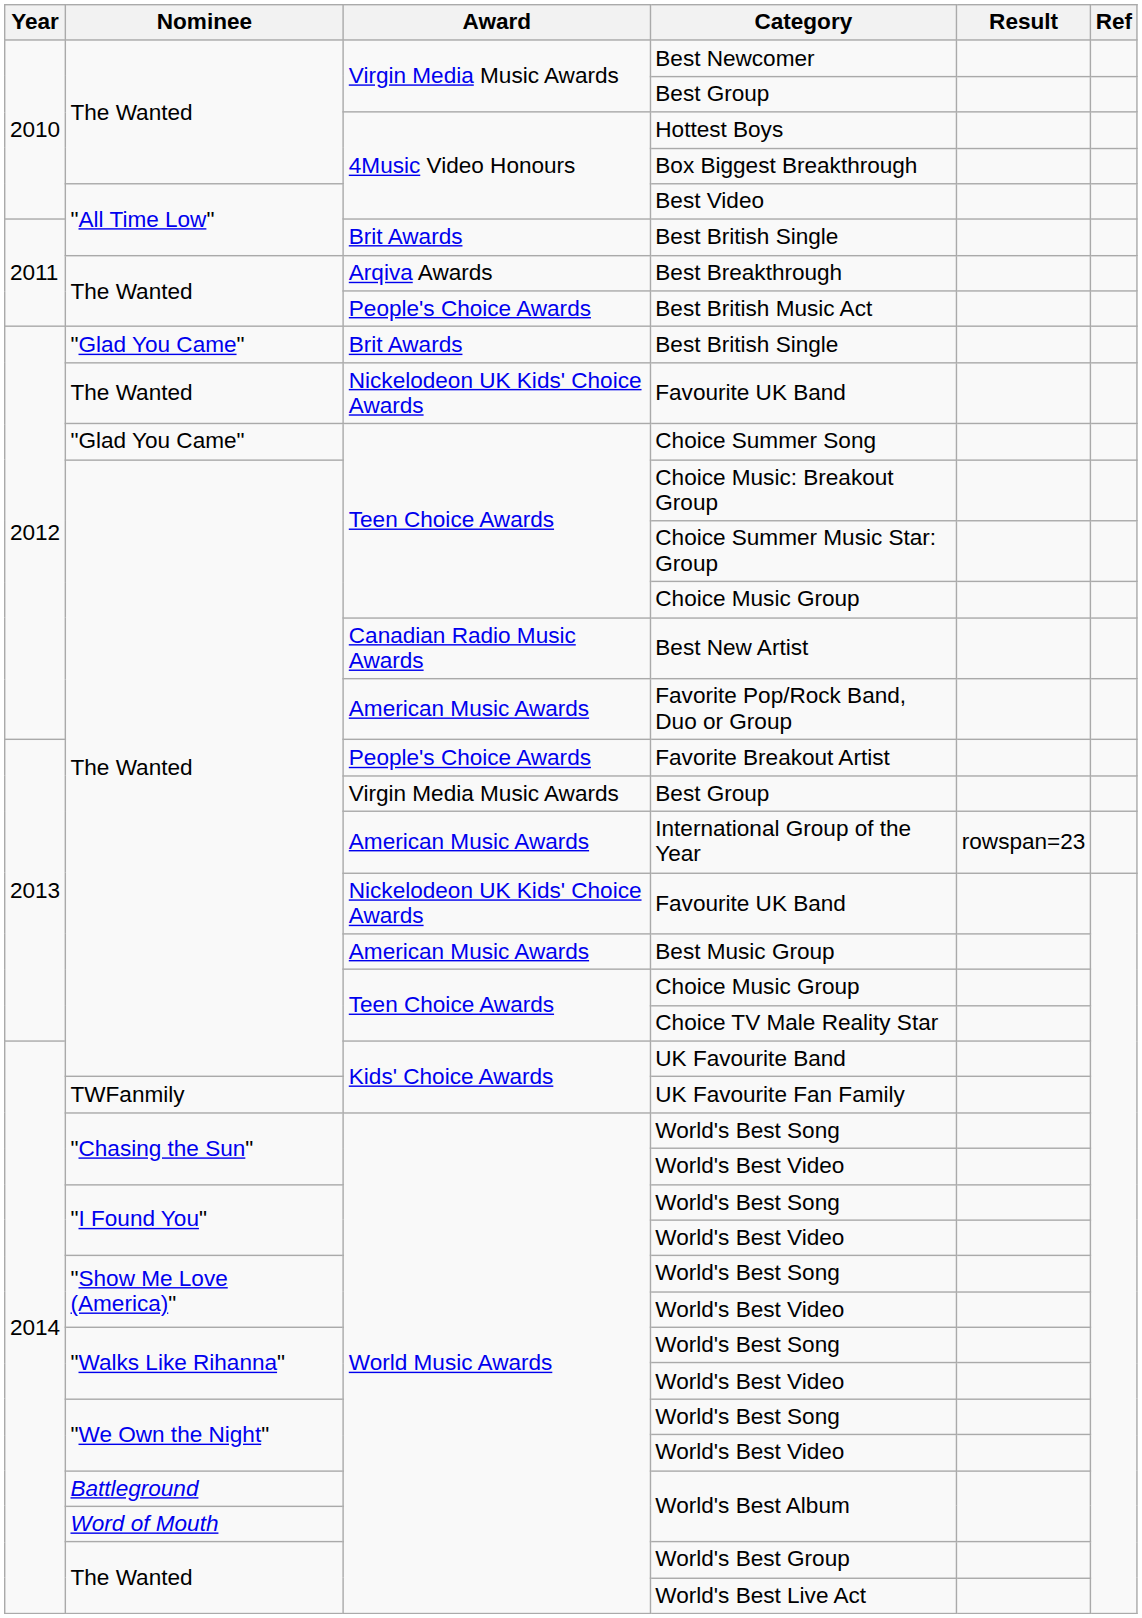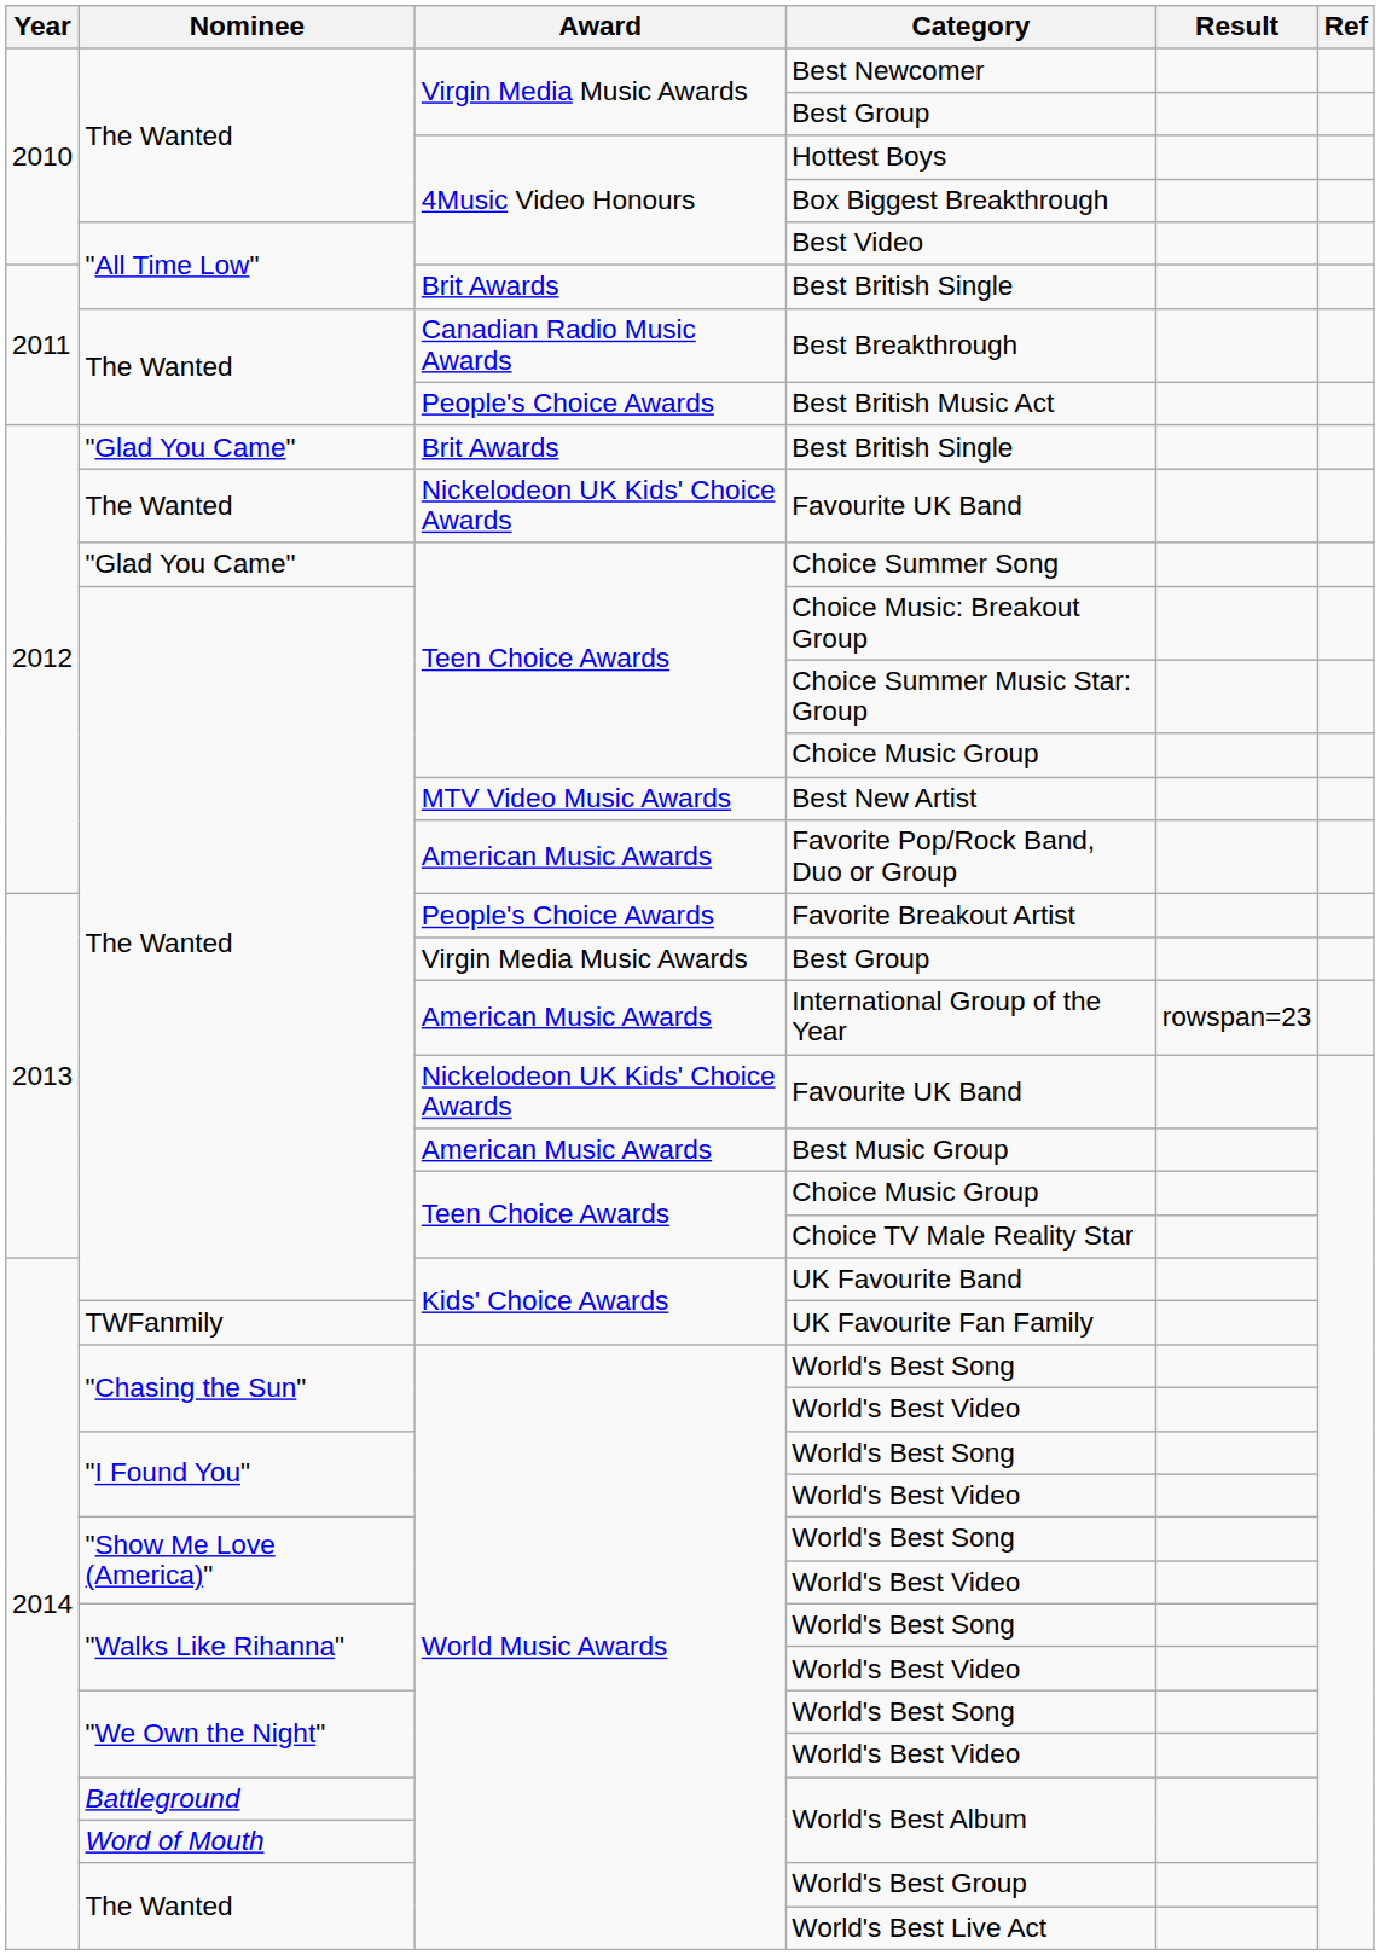Best Breakthrough | Award: Arqiva Awards -> Canadian Radio Music Awards
Best New Artist | Award: Canadian Radio Music Awards -> MTV Video Music Awards
